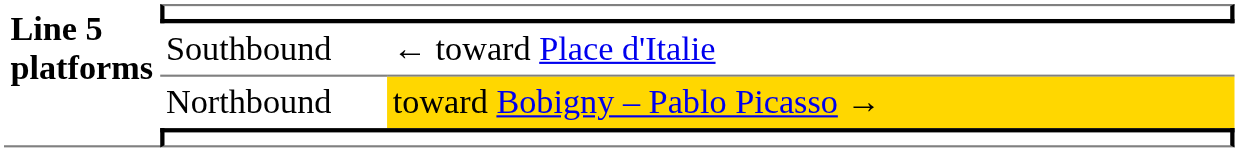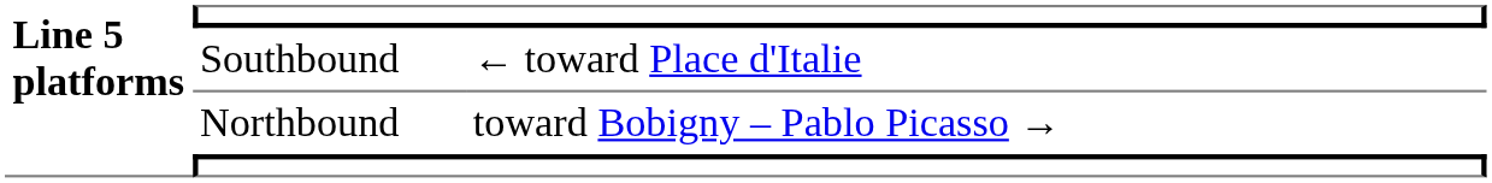Northbound | column 3: gold background -> no background
